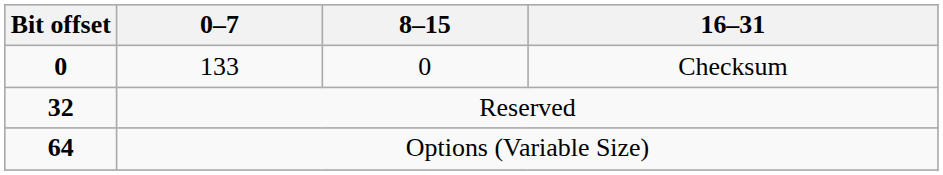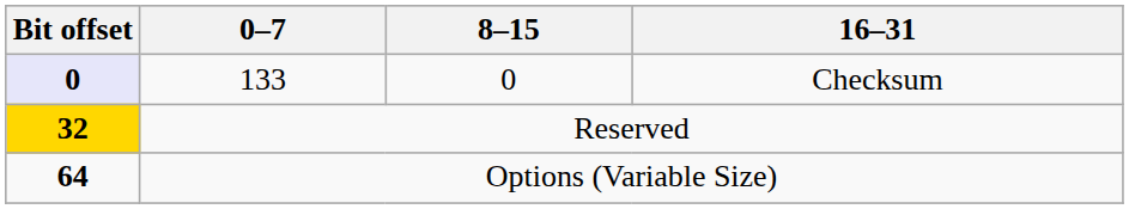133 | Bit offset: no background -> lavender background
Reserved | Bit offset: no background -> gold background
